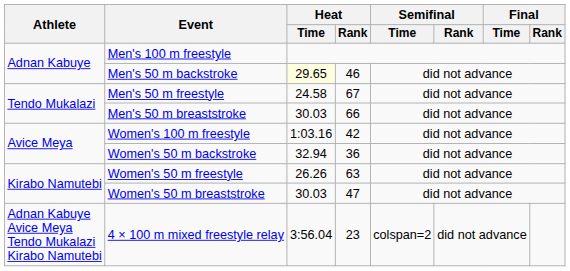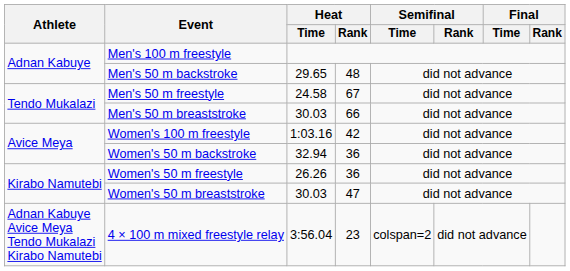Men's 50 m backstroke | Heat / Time: lightyellow background -> no background
Men's 50 m backstroke | Heat / Rank: 46 -> 48
Women's 50 m freestyle | Heat / Rank: 63 -> 36
